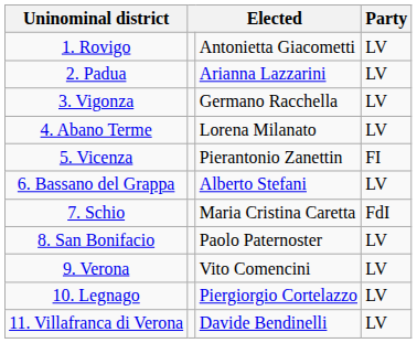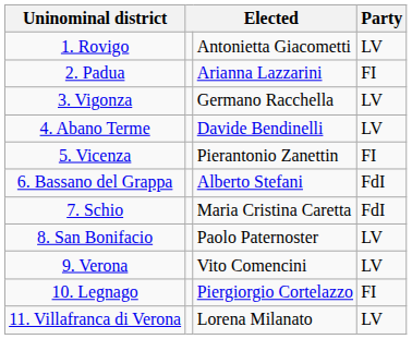2. Padua | Party: LV -> FI
4. Abano Terme | column 3: Lorena Milanato -> Davide Bendinelli
6. Bassano del Grappa | Party: LV -> FdI
10. Legnago | Party: LV -> FI
11. Villafranca di Verona | column 3: Davide Bendinelli -> Lorena Milanato
